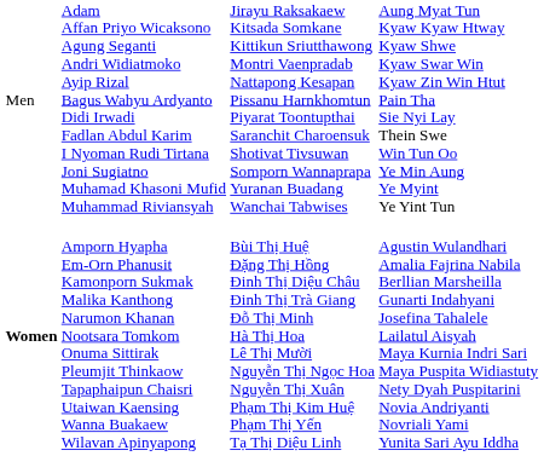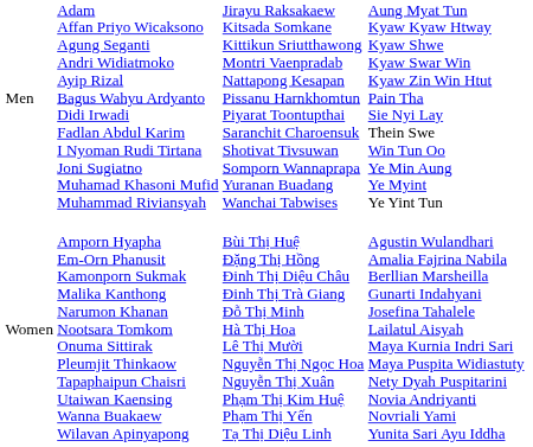Women | column 1: bold -> normal
